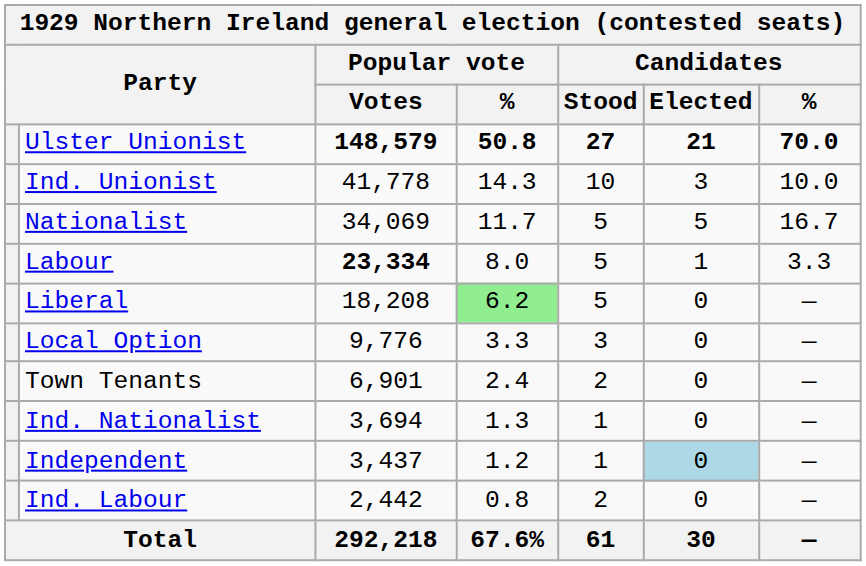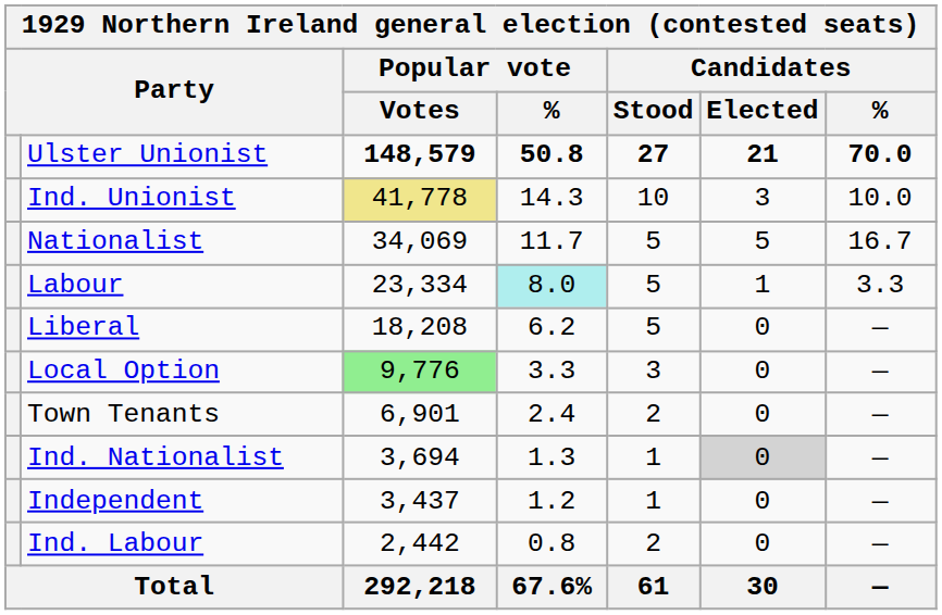Ind. Unionist | Popular vote / Votes: no background -> khaki background
Labour | Popular vote / Votes: bold -> normal
Labour | Popular vote / %: no background -> paleturquoise background
Liberal | Popular vote / %: lightgreen background -> no background
Local Option | Popular vote / Votes: no background -> lightgreen background
Ind. Nationalist | Candidates / Elected: no background -> lightgrey background
Independent | Candidates / Elected: lightblue background -> no background
